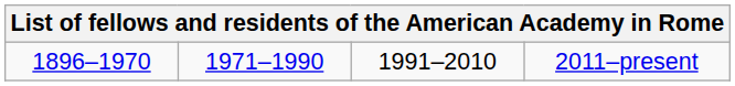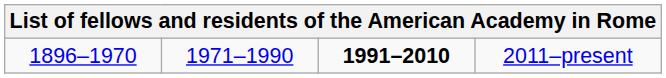2011–present | column 3: normal -> bold
